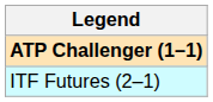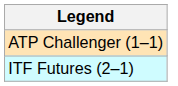row 2 | column 1: bold -> normal
